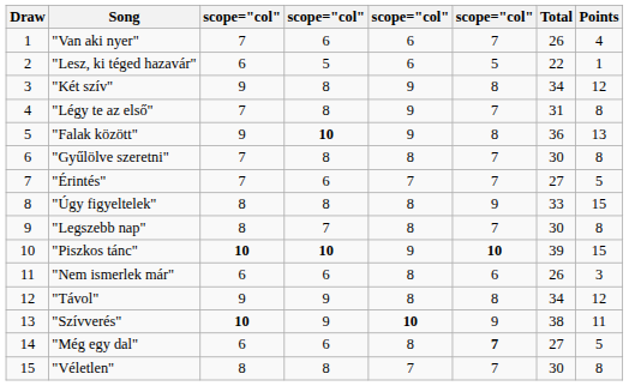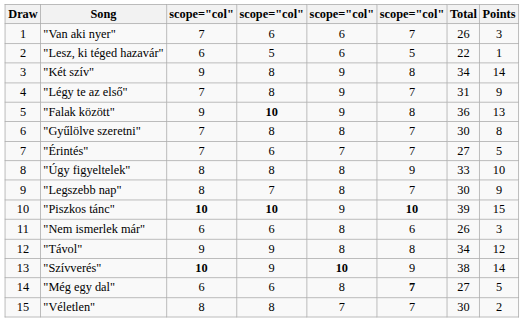"Van aki nyer" | Points: 4 -> 3
"Két szív" | Points: 12 -> 14
"Légy te az első" | Points: 8 -> 9
"Úgy figyeltelek" | Points: 15 -> 10
"Legszebb nap" | Points: 8 -> 9
"Szívverés" | Points: 11 -> 14
"Véletlen" | Points: 8 -> 2
